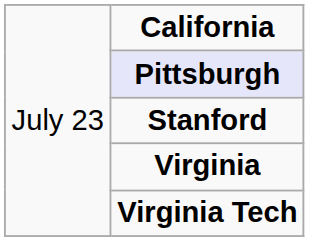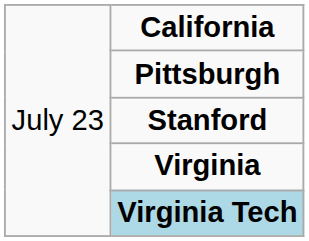Pittsburgh | column 2: lavender background -> no background
Virginia Tech | column 2: no background -> lightblue background
